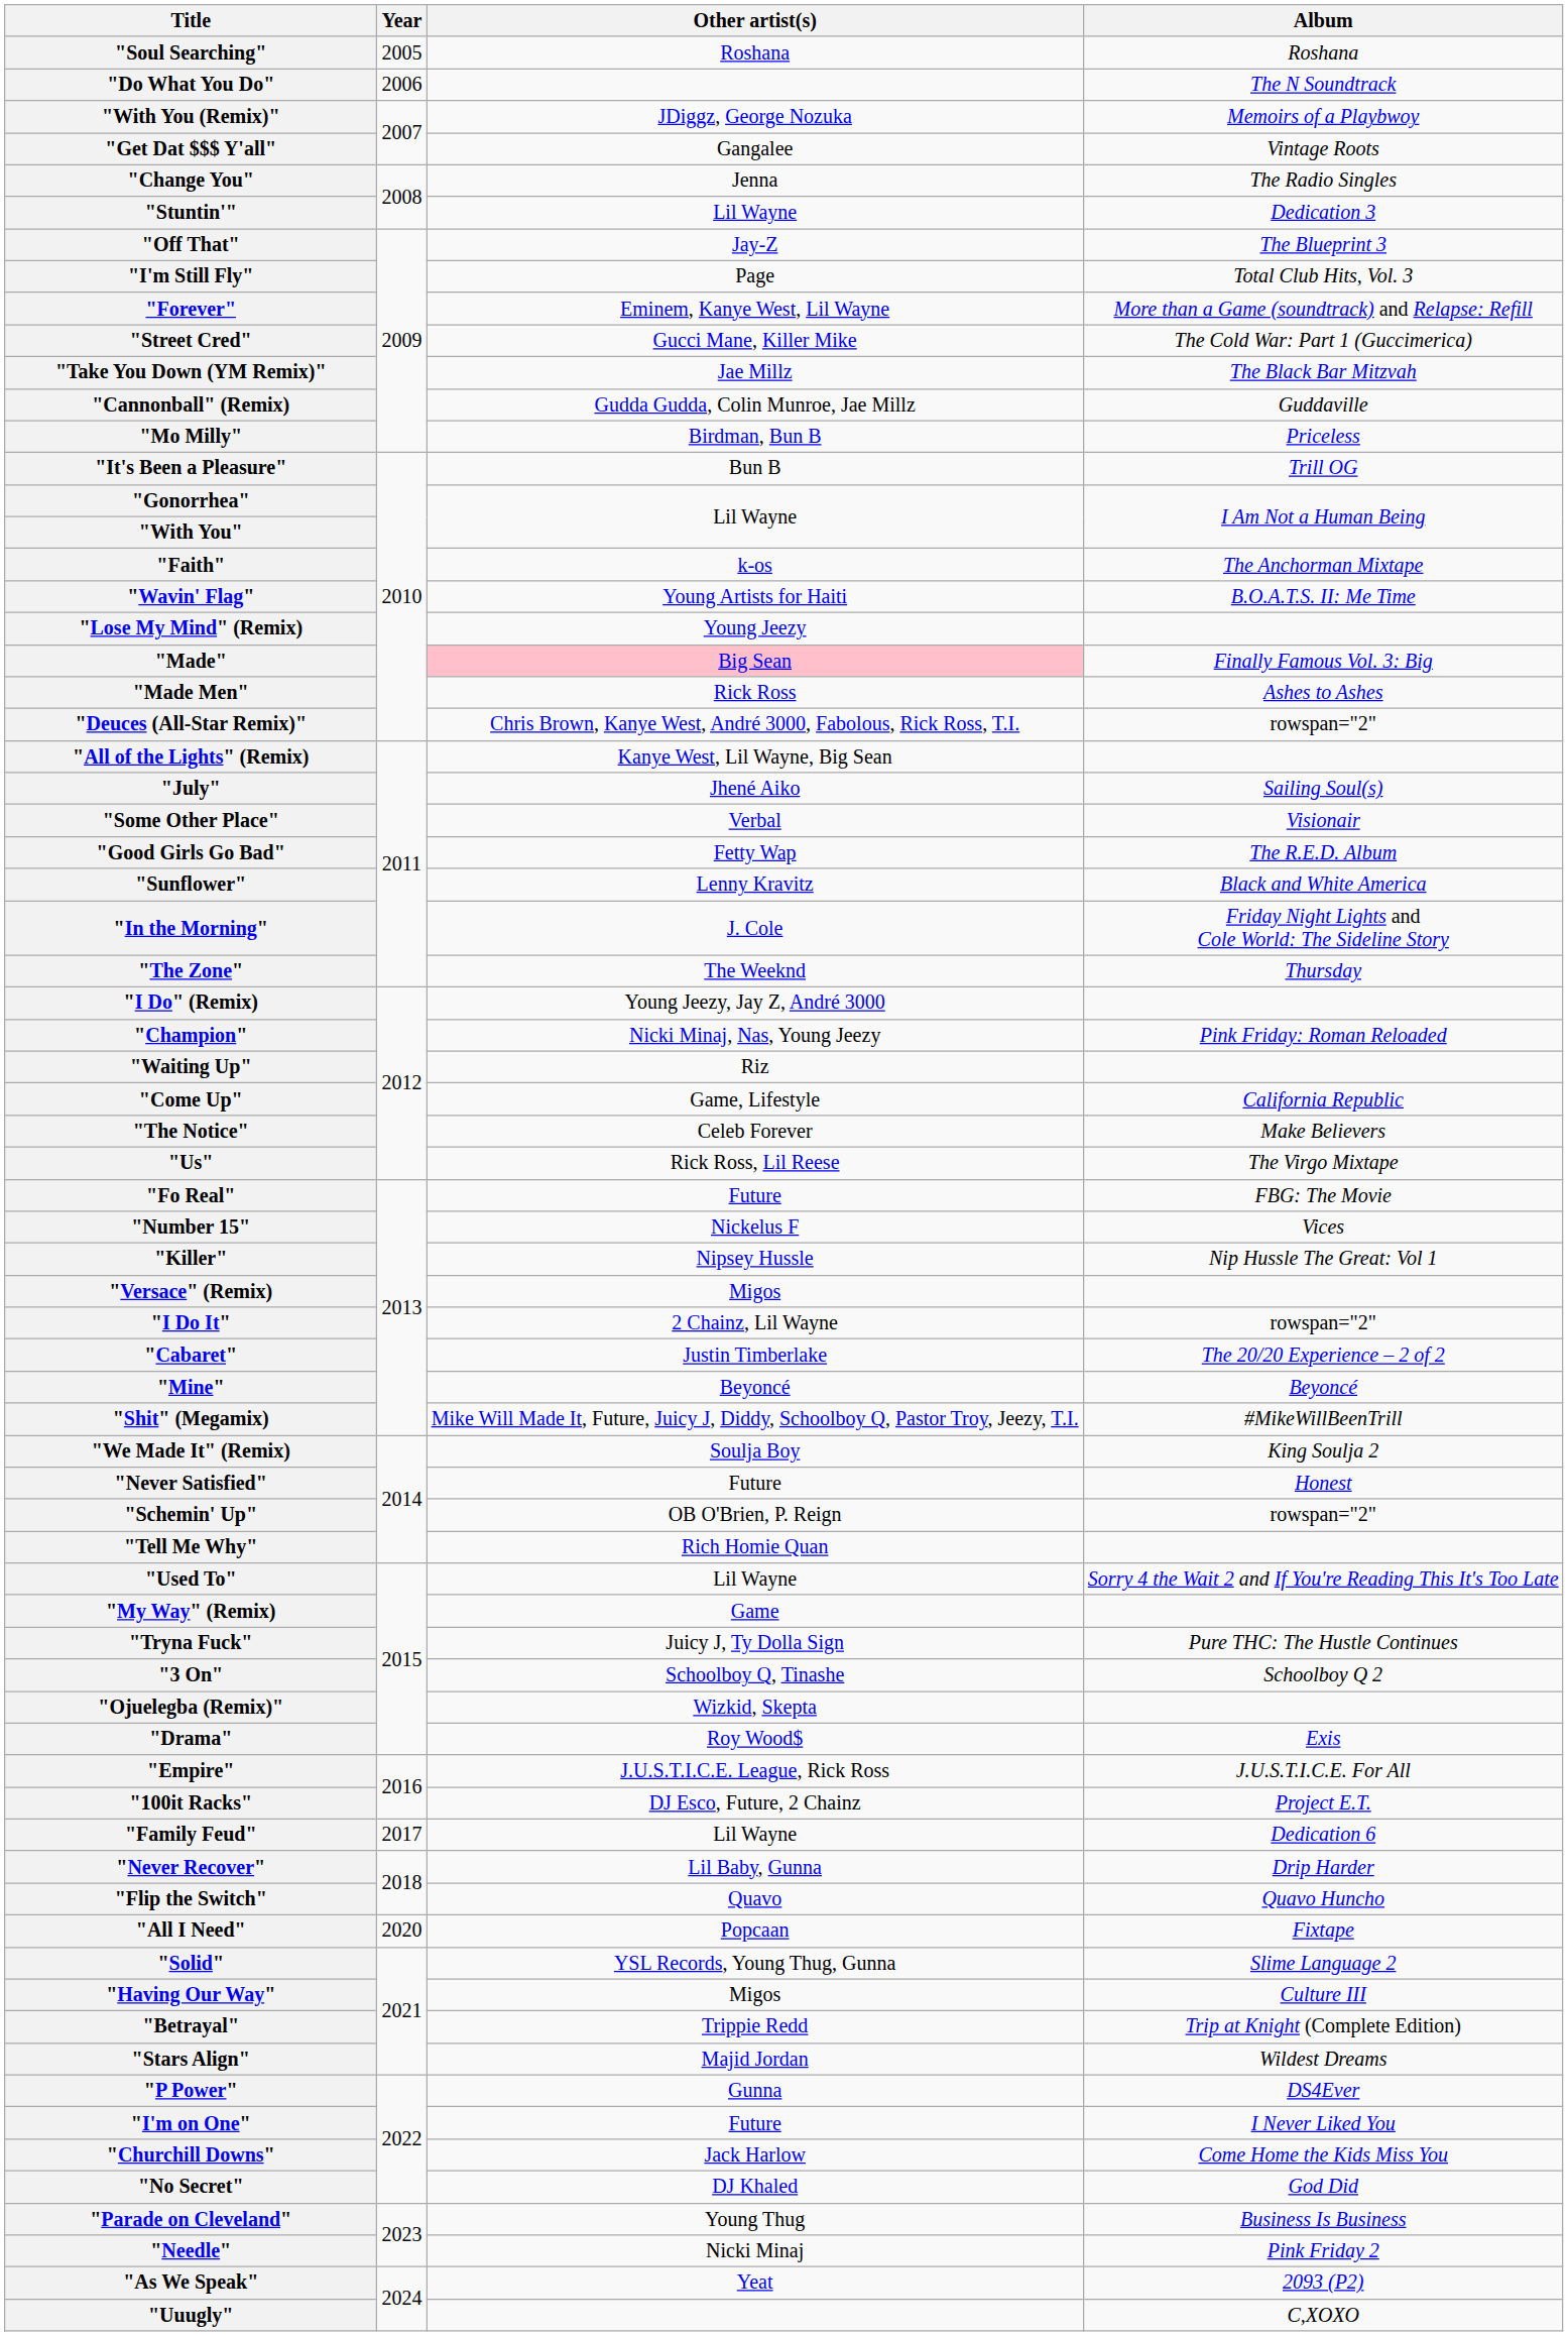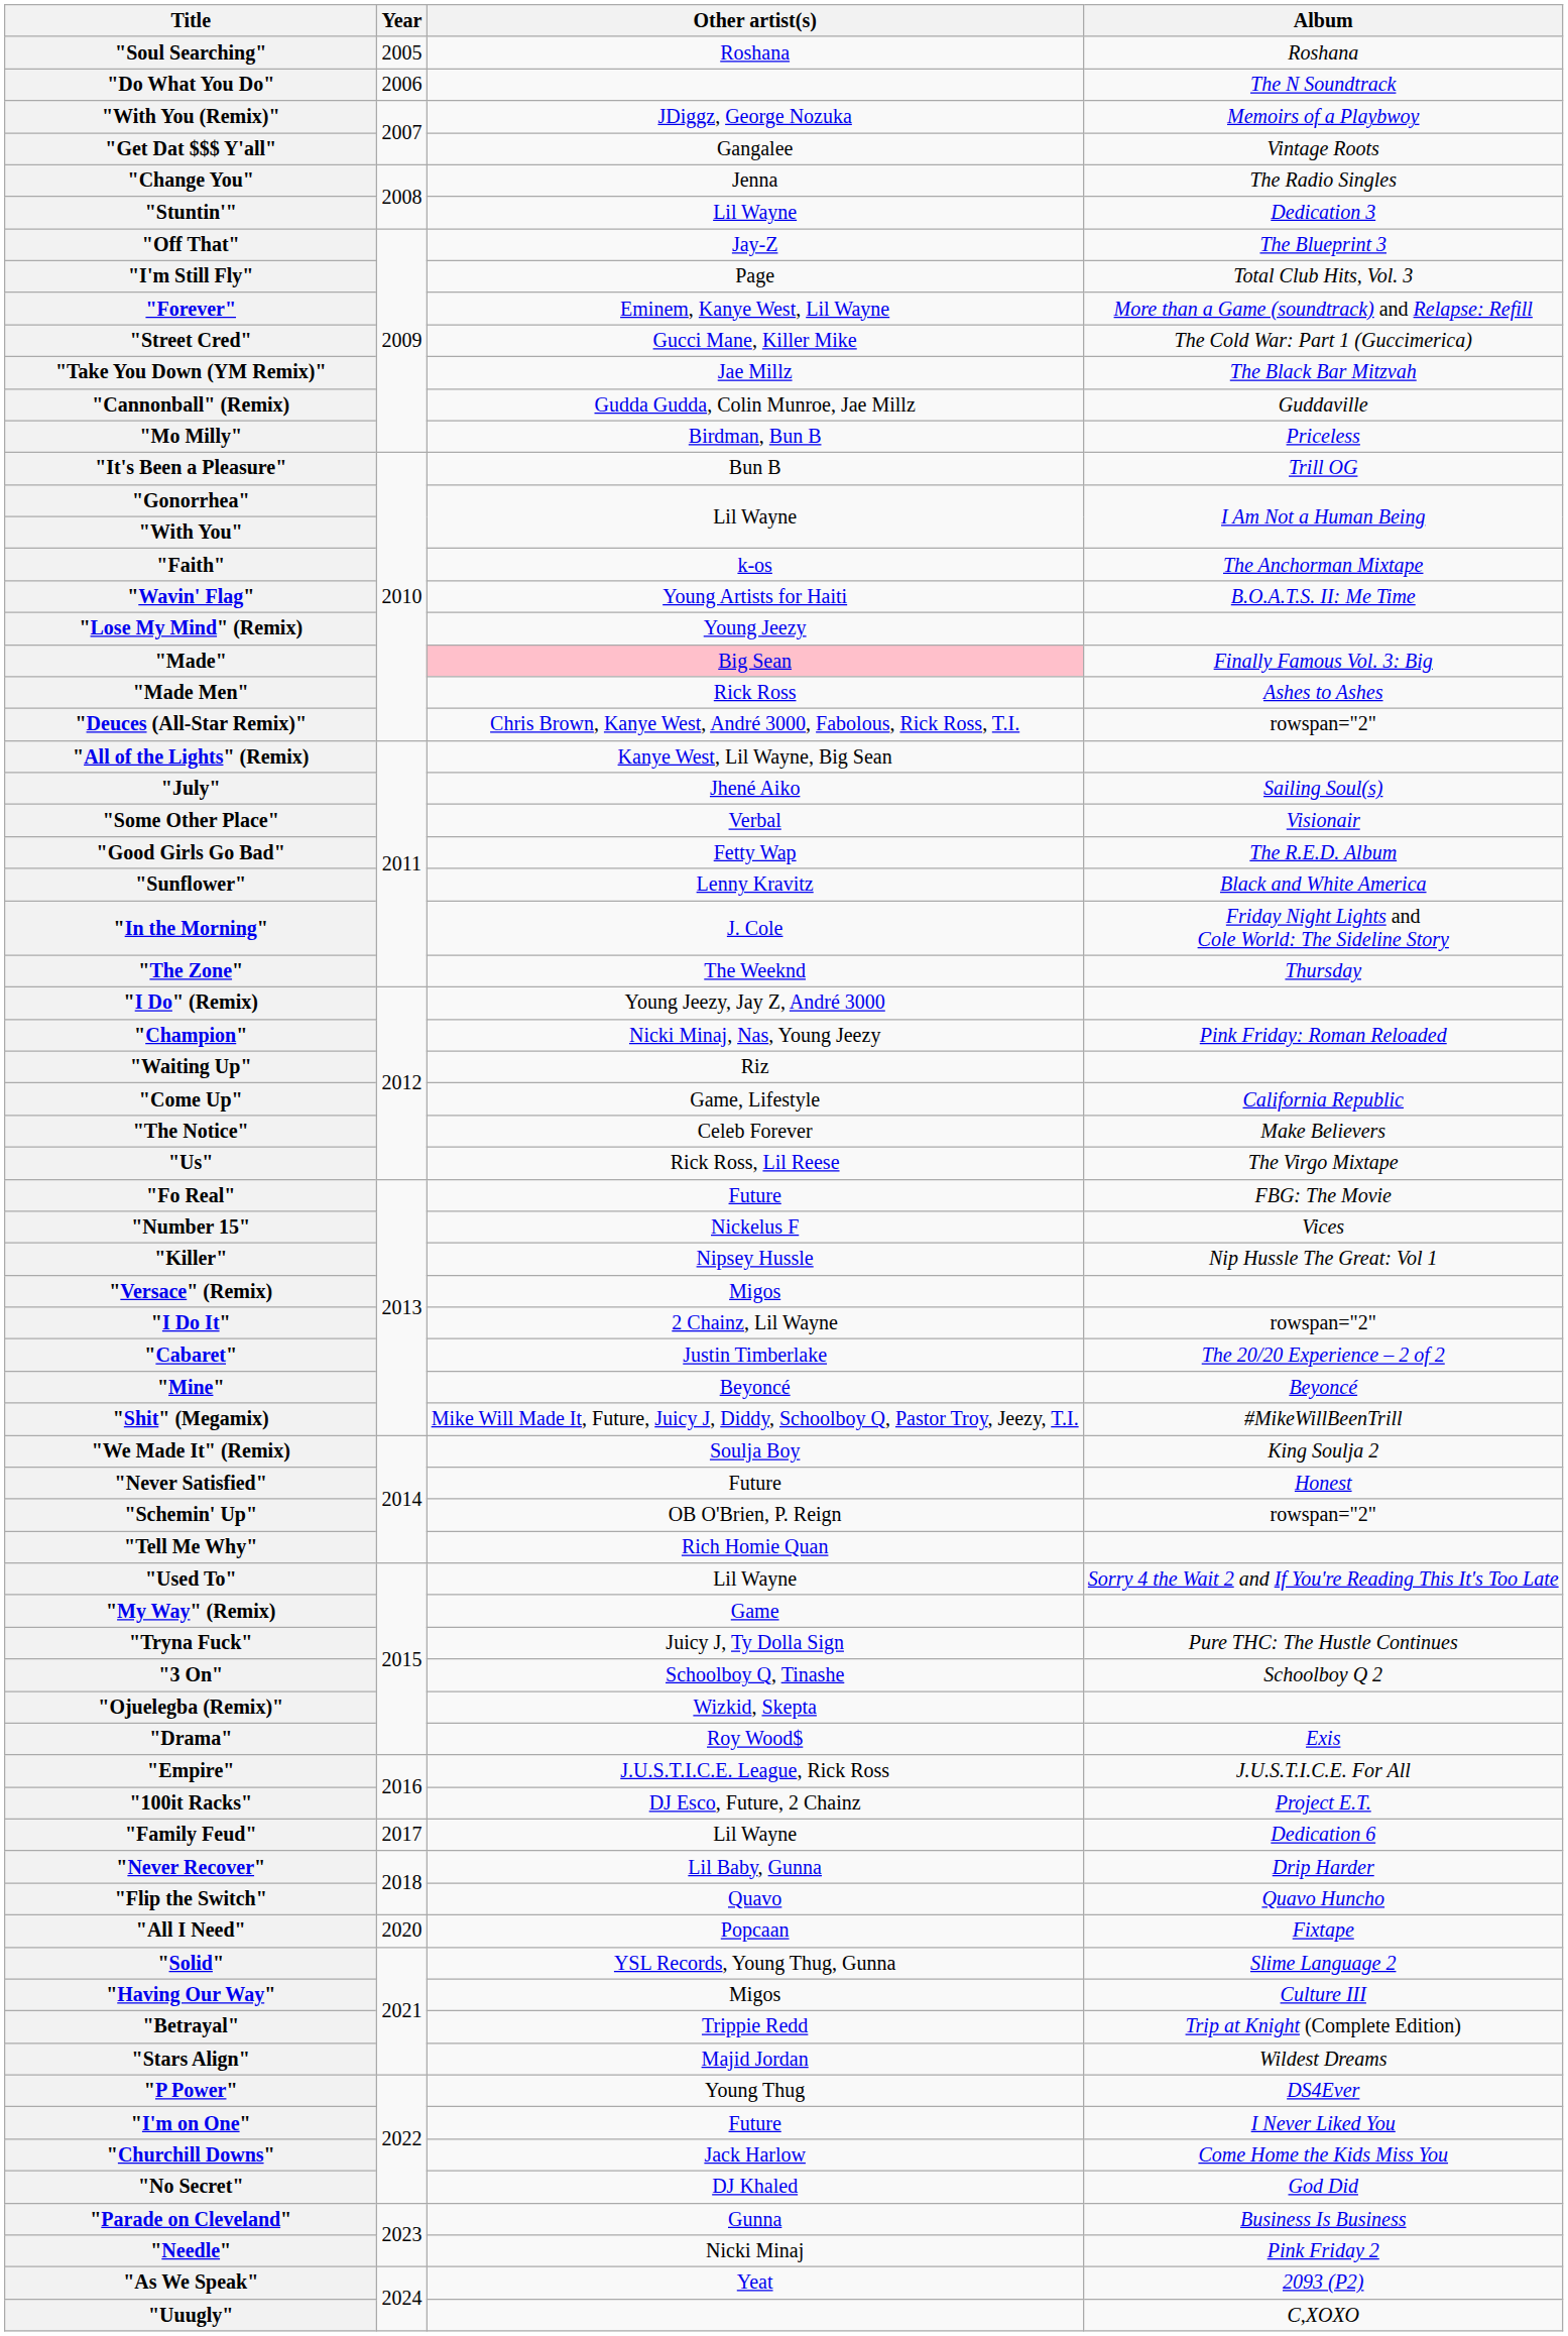"P Power" | Other artist(s): Gunna -> Young Thug
"Parade on Cleveland" | Other artist(s): Young Thug -> Gunna
